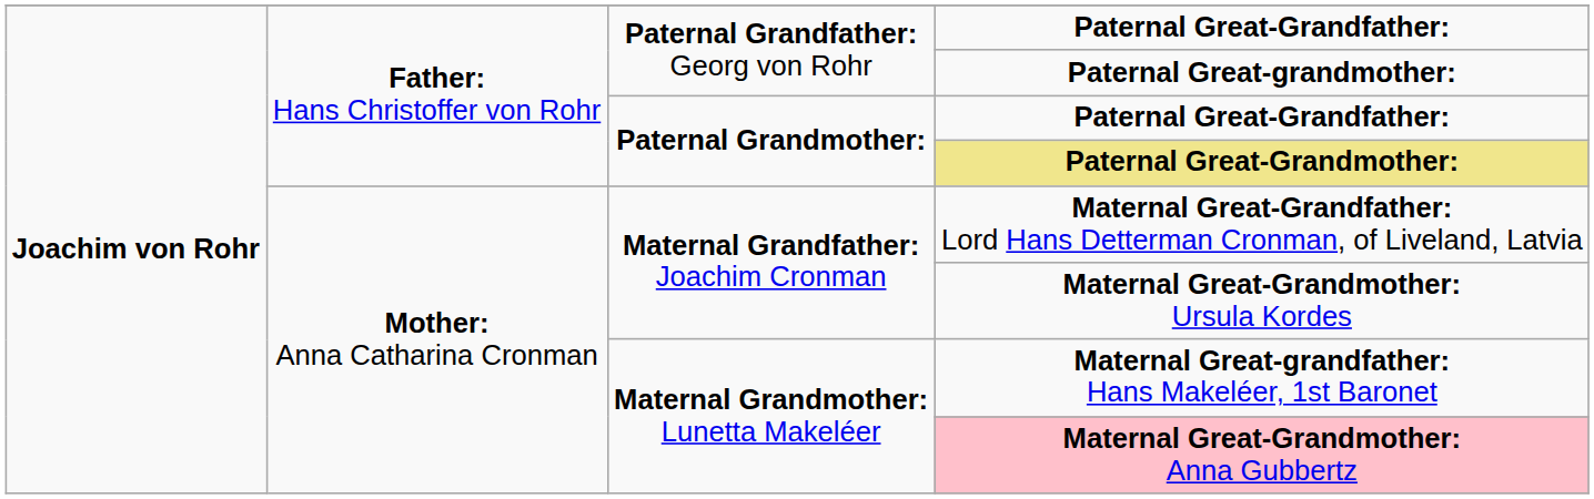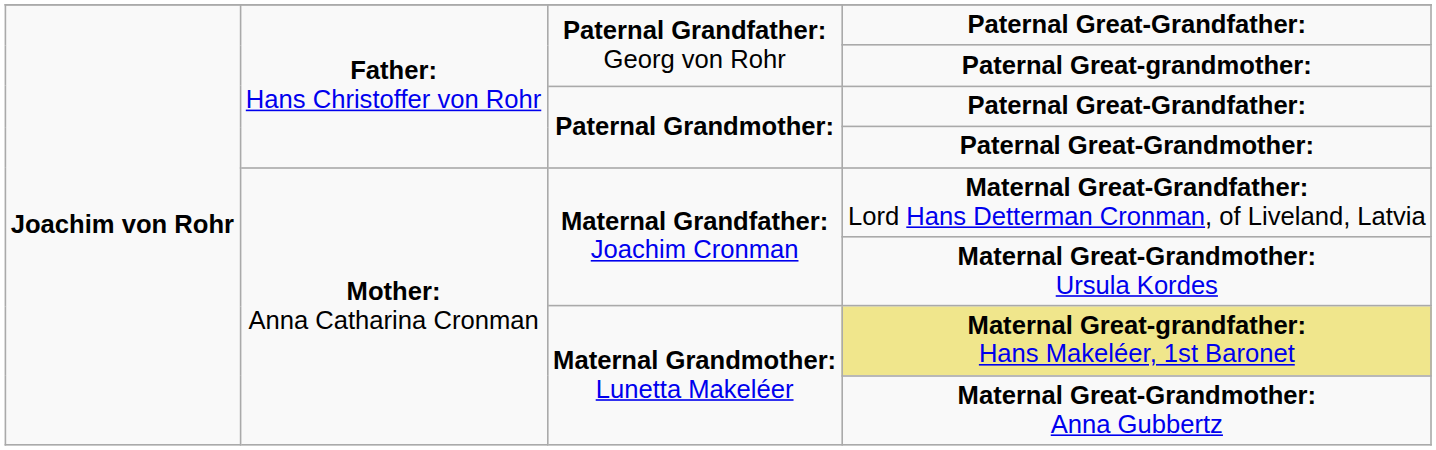Paternal Great-Grandmother: | column 4: khaki background -> no background
Maternal Great-grandfather: Hans Makeléer, 1st Baronet | column 4: no background -> khaki background
Maternal Great-Grandmother: Anna Gubbertz | column 4: pink background -> no background
